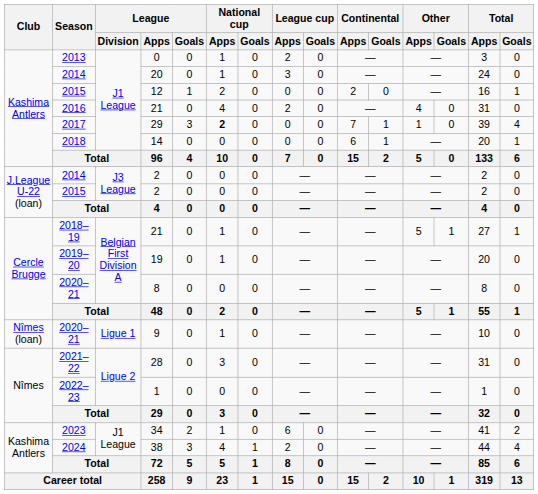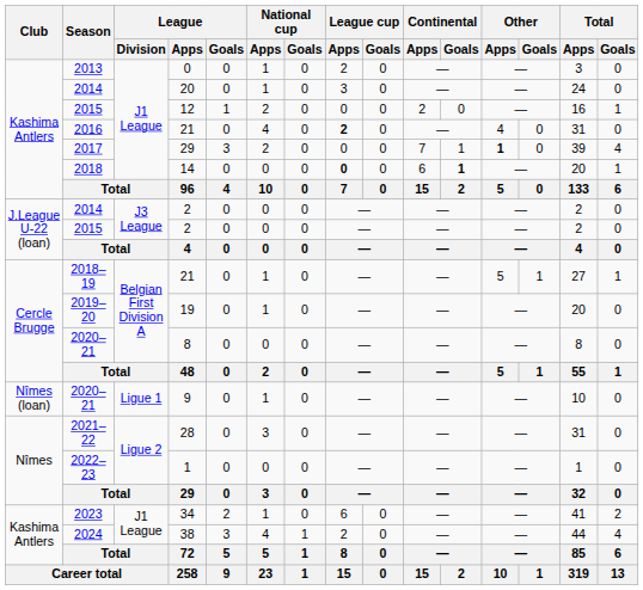2016 / 21 | League cup / Apps: normal -> bold
2017 / 29 | National cup / Apps: bold -> normal
2017 / 29 | Other / Apps: normal -> bold
14 | League cup / Apps: normal -> bold
14 | Continental / Goals: normal -> bold
